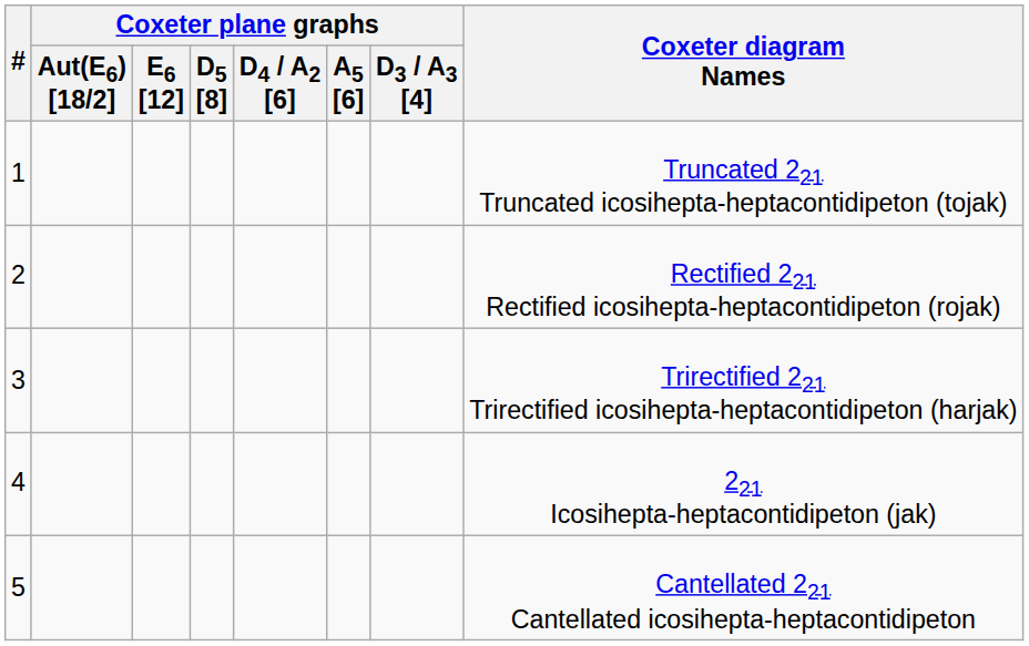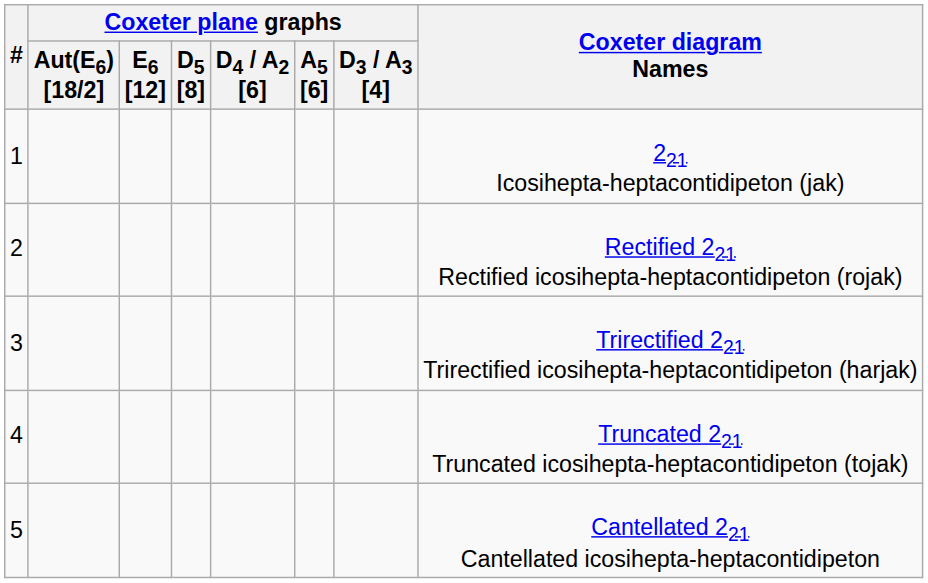1 | Coxeter diagram Names: Truncated 221 Truncated icosihepta-heptacontidipeton (tojak) -> 221 Icosihepta-heptacontidipeton (jak)
4 | Coxeter diagram Names: 221 Icosihepta-heptacontidipeton (jak) -> Truncated 221 Truncated icosihepta-heptacontidipeton (tojak)
